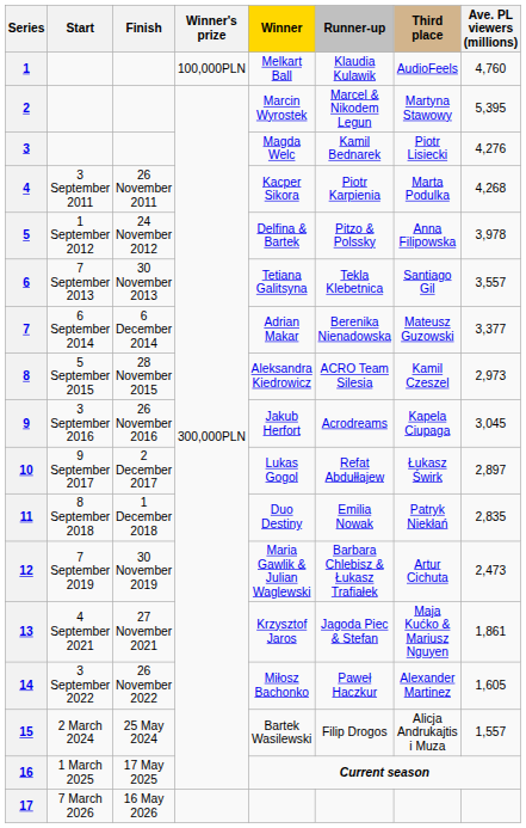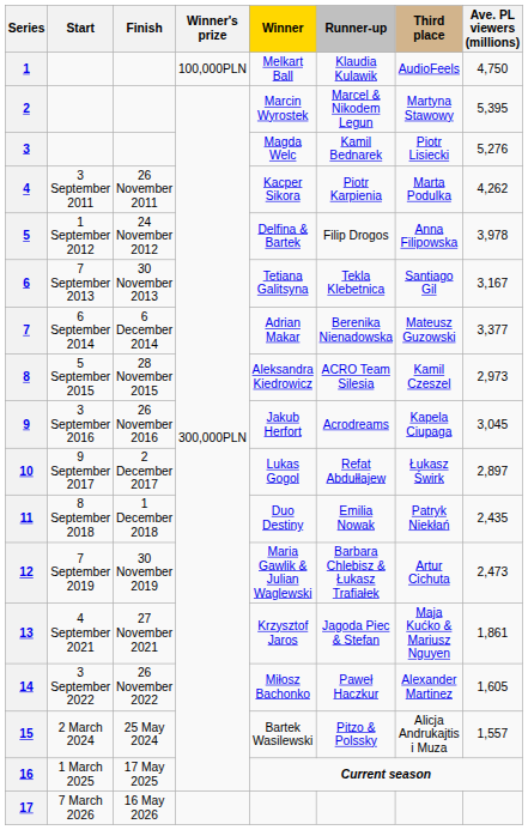1 | Ave. PL viewers (millions): 4,760 -> 4,750
3 | Ave. PL viewers (millions): 4,276 -> 5,276
4 | Ave. PL viewers (millions): 4,268 -> 4,262
5 | Runner-up: Pitzo & Polssky -> Filip Drogos
6 | Ave. PL viewers (millions): 3,557 -> 3,167
11 | Ave. PL viewers (millions): 2,835 -> 2,435
15 | Runner-up: Filip Drogos -> Pitzo & Polssky
